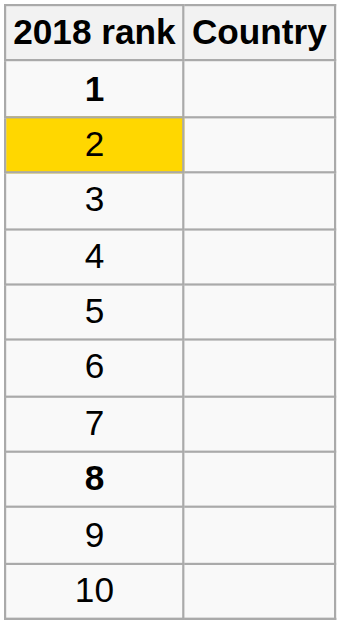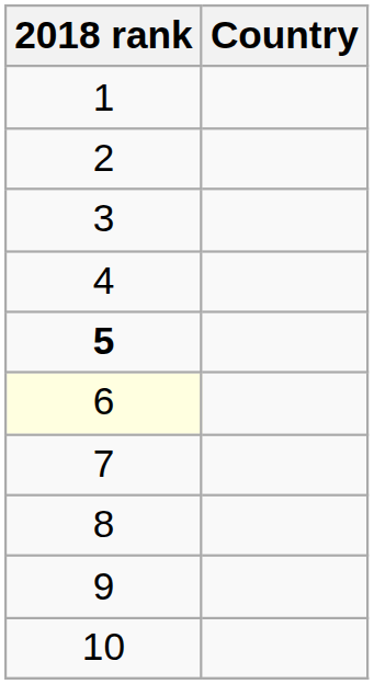1 | 2018 rank: bold -> normal
2 | 2018 rank: gold background -> no background
5 | 2018 rank: normal -> bold
6 | 2018 rank: no background -> lightyellow background
8 | 2018 rank: bold -> normal
